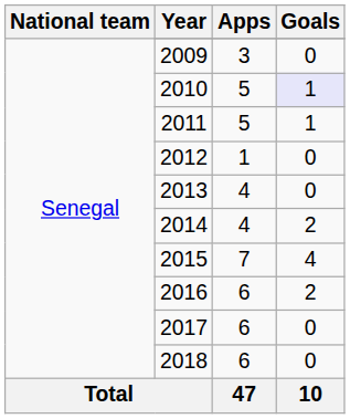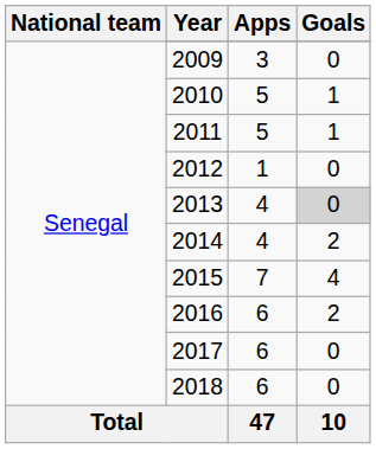2010 | Goals: lavender background -> no background
2013 | Goals: no background -> lightgrey background
